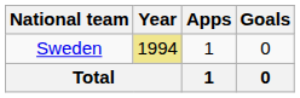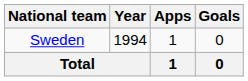Sweden | Year: khaki background -> no background
